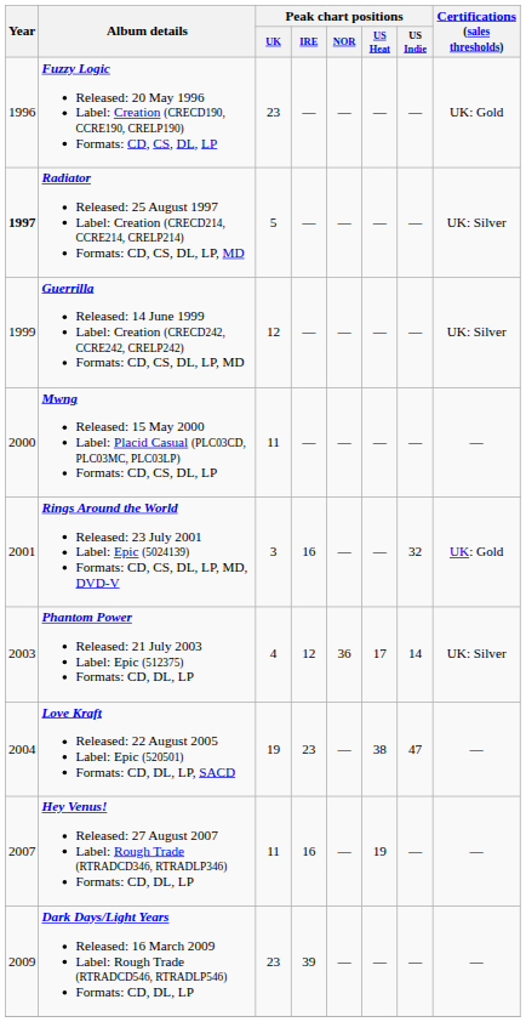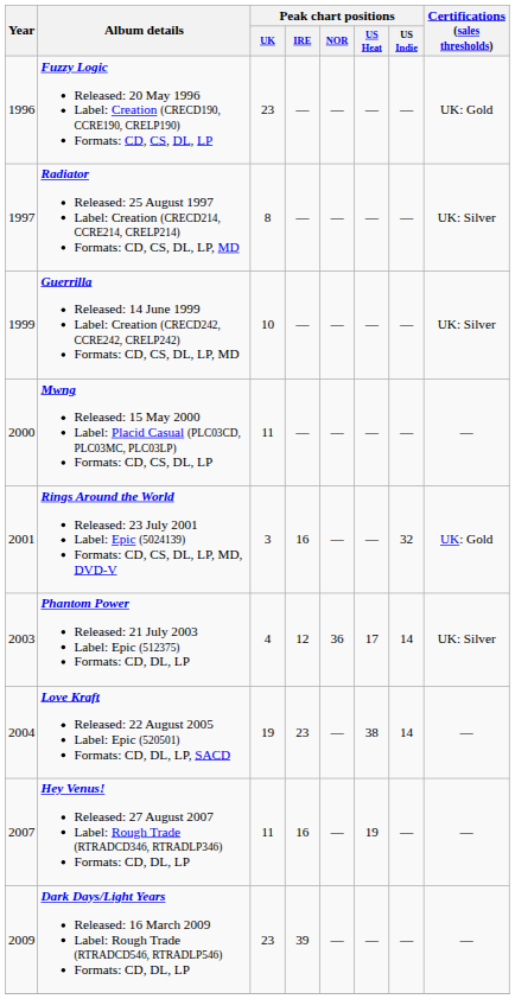row 4 | Year: bold -> normal
row 4 | Peak chart positions / UK: 5 -> 8
row 5 | Peak chart positions / UK: 12 -> 10
row 9 | Peak chart positions / US Indie: 47 -> 14
